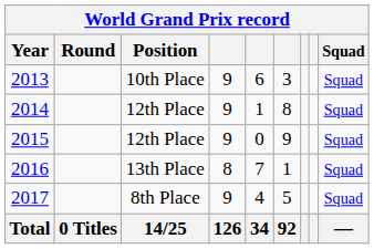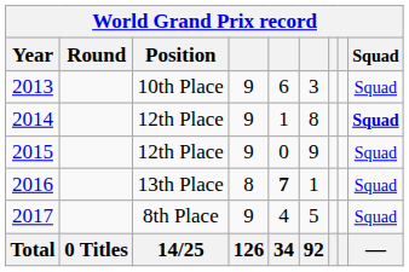2014 | Squad: normal -> bold
2016 | column 5: normal -> bold
